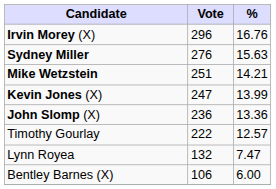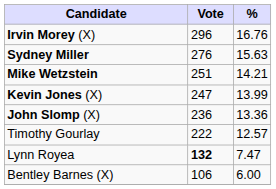Lynn Royea | Vote: normal -> bold
